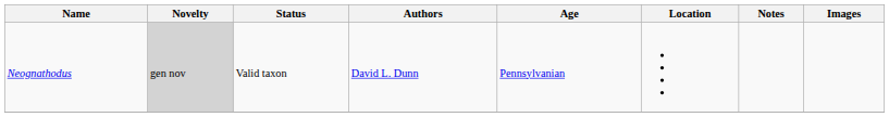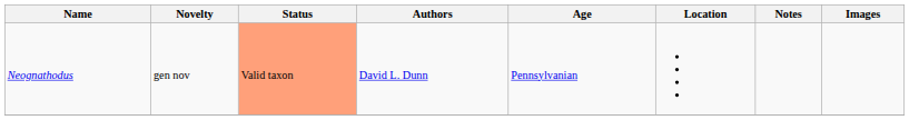Neognathodus | Novelty: lightgrey background -> no background
Neognathodus | Status: no background -> lightsalmon background
